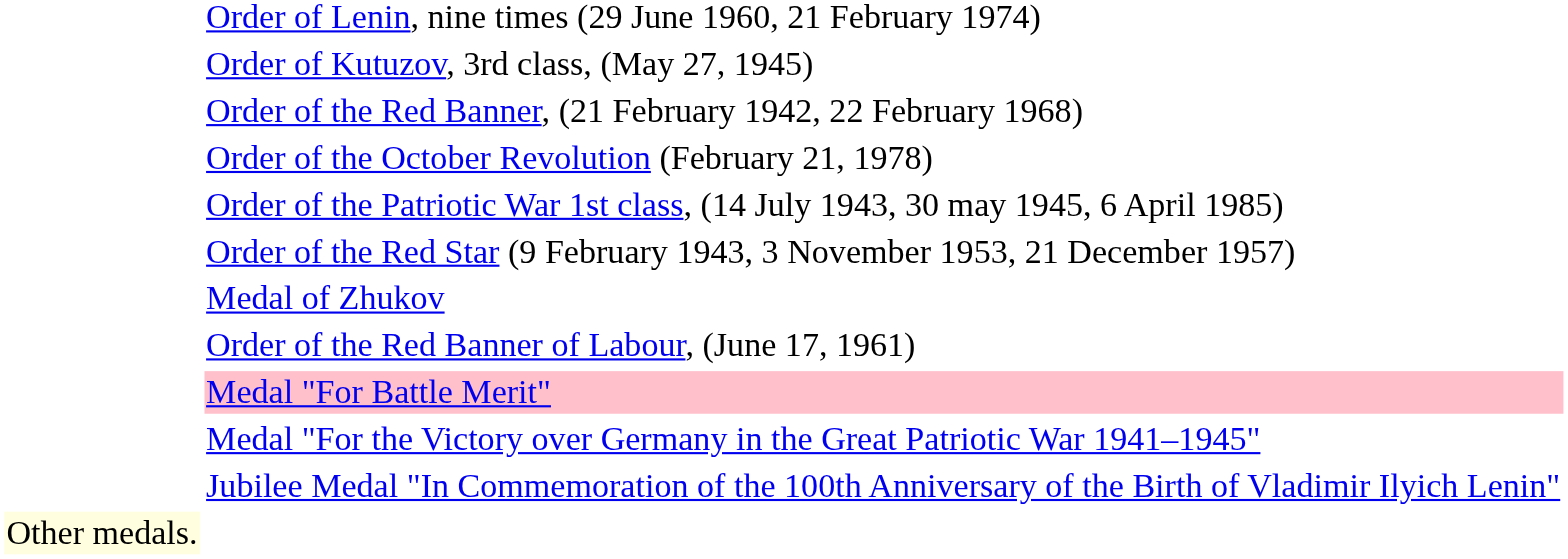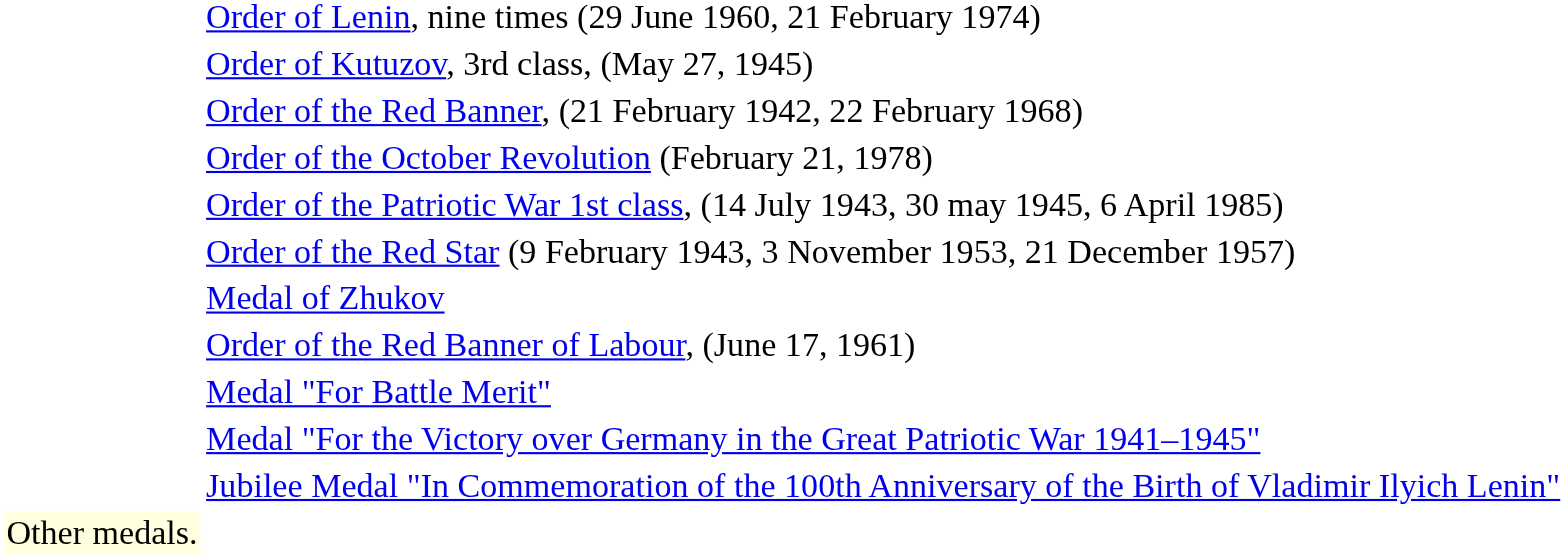row 9 | column 2: pink background -> no background
